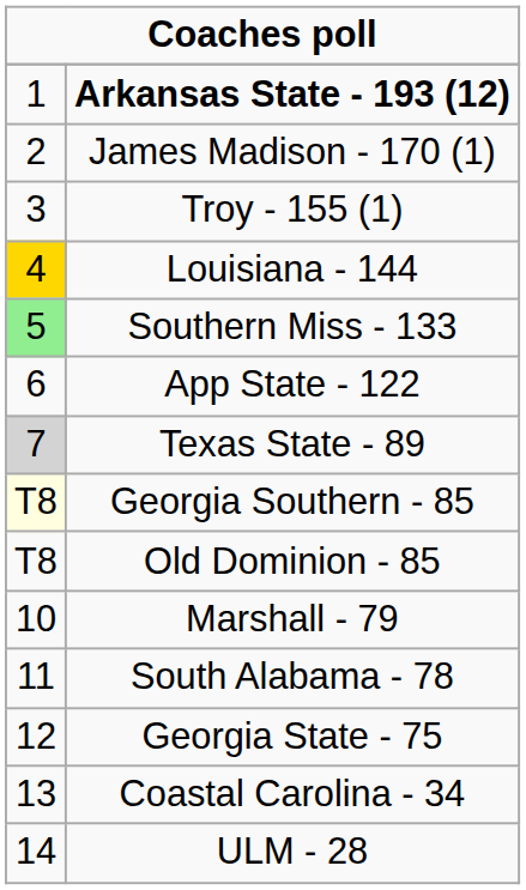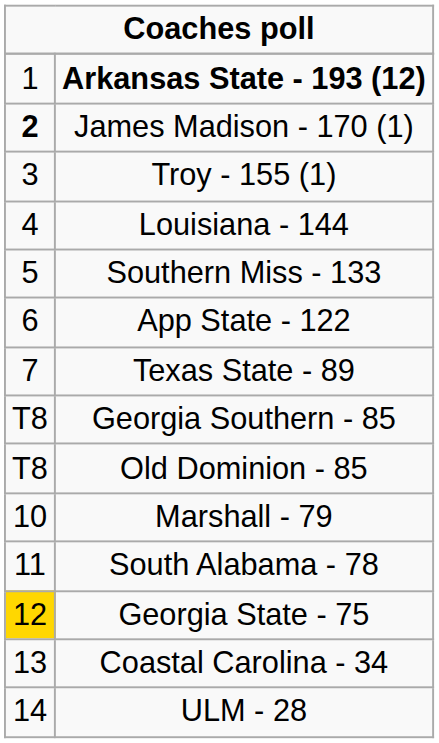James Madison - 170 (1) | column 1: normal -> bold
Louisiana - 144 | column 1: gold background -> no background
Southern Miss - 133 | column 1: lightgreen background -> no background
Texas State - 89 | column 1: lightgrey background -> no background
Georgia Southern - 85 | column 1: lightyellow background -> no background
Georgia State - 75 | column 1: no background -> gold background
